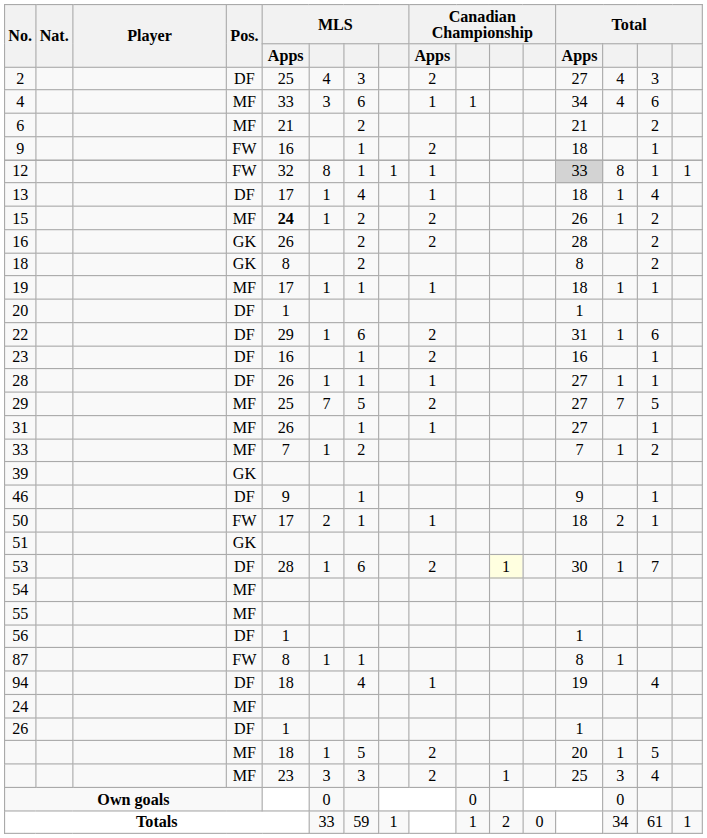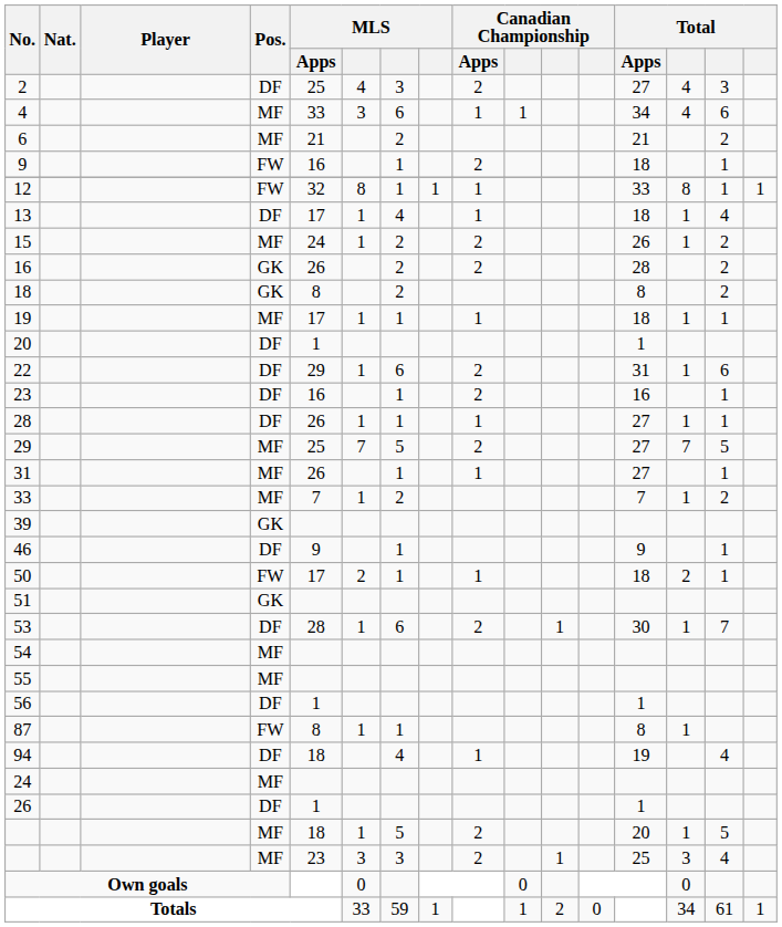12 | Total / Apps: lightgrey background -> no background
15 | MLS / Apps: bold -> normal
53 | column 11: lightyellow background -> no background
